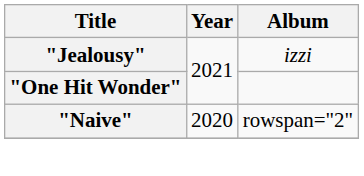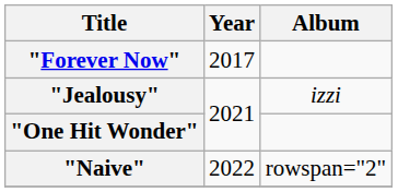+ row: "Forever Now" | 2017
"Naive" | Year: 2020 -> 2022
